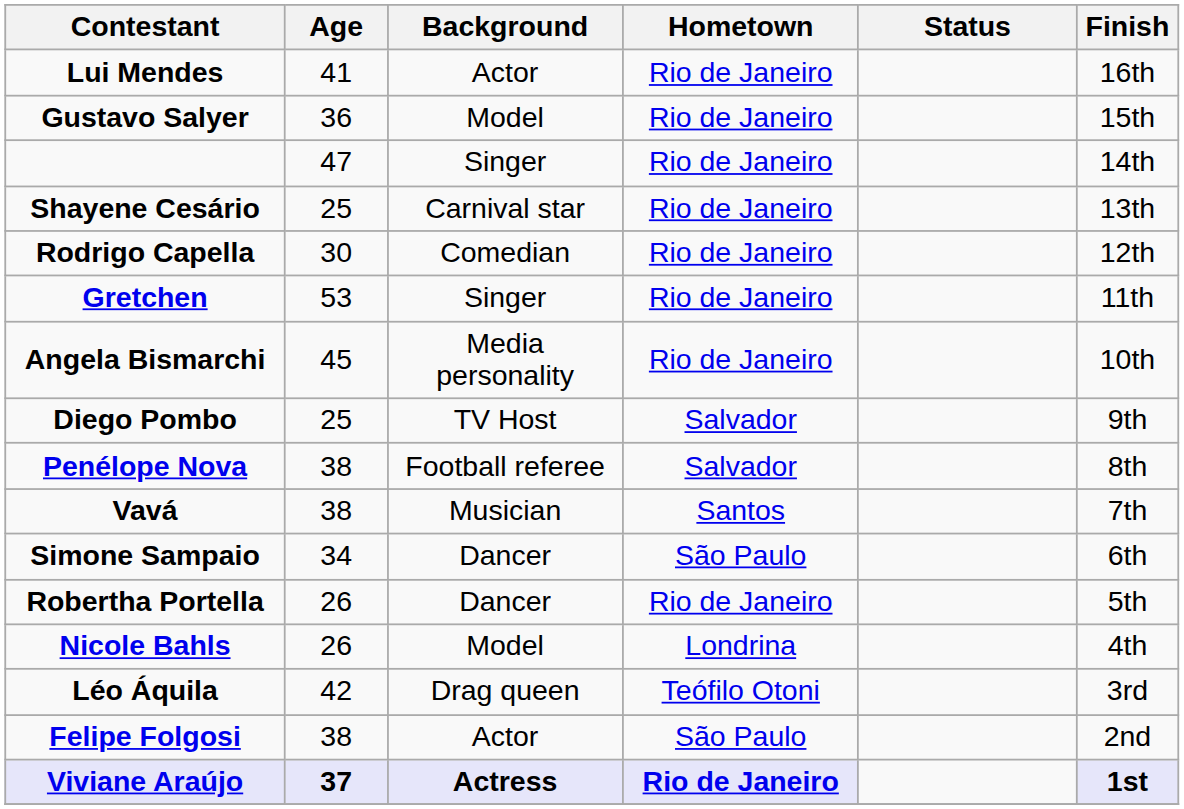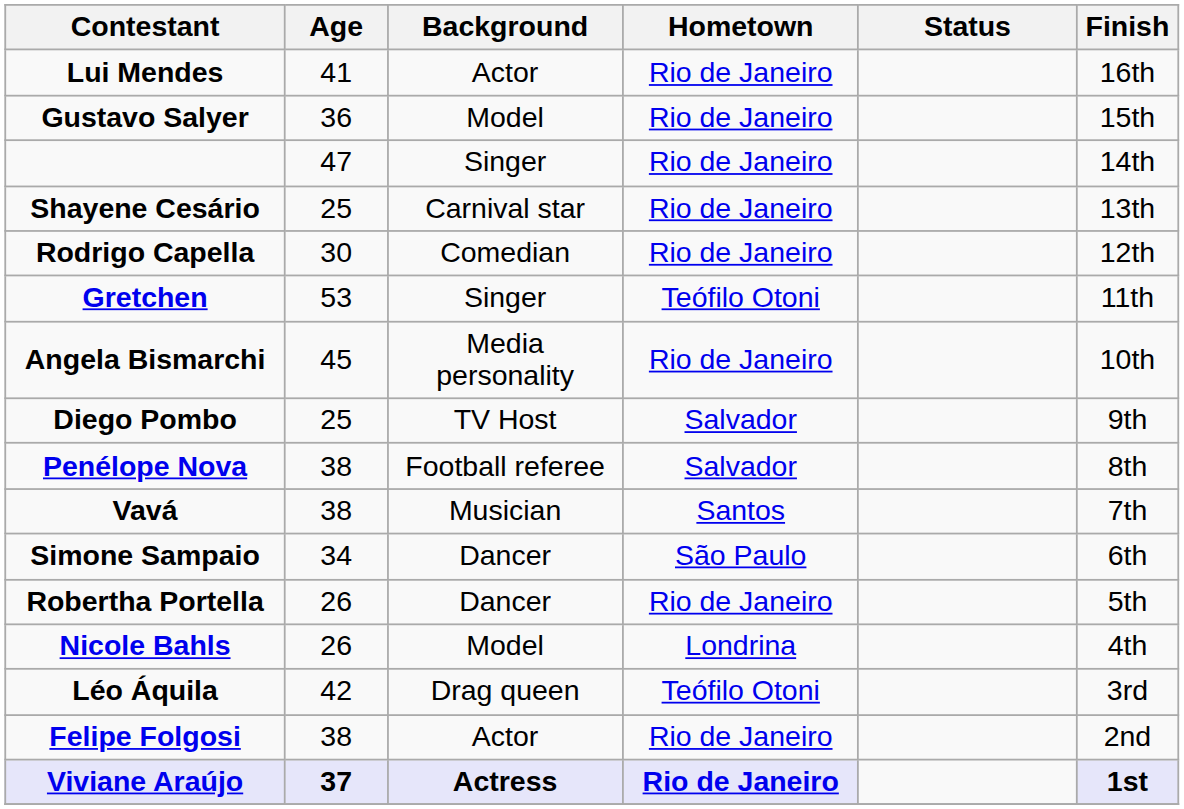Gretchen | Hometown: Rio de Janeiro -> Teófilo Otoni
Felipe Folgosi | Hometown: São Paulo -> Rio de Janeiro
